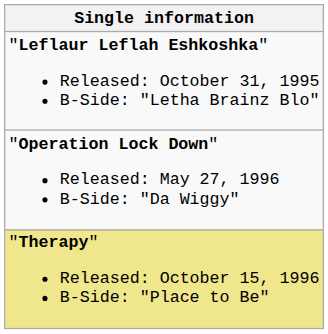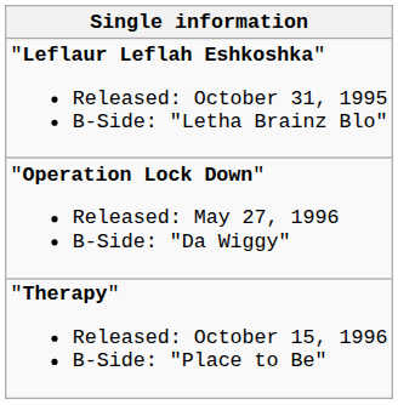row 4 | column 1: khaki background -> no background
